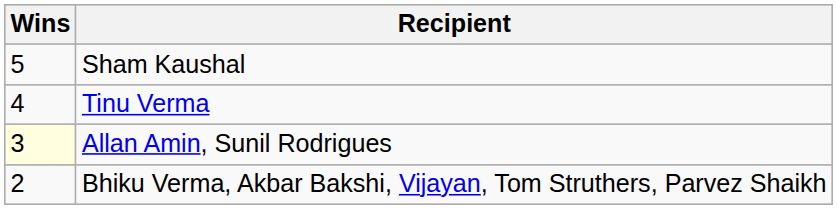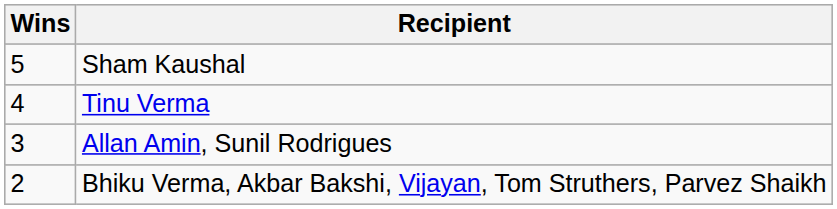Allan Amin, Sunil Rodrigues | Wins: lightyellow background -> no background
